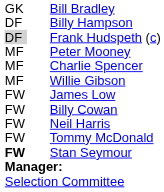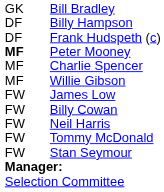Frank Hudspeth (c) | column 1: lightgrey background -> no background
Peter Mooney | column 1: normal -> bold
Stan Seymour | column 1: bold -> normal
